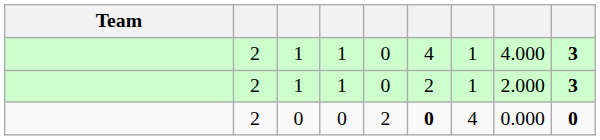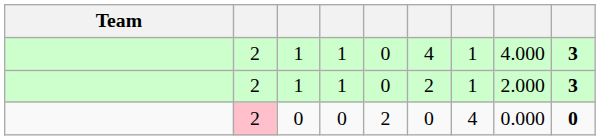row 4 | column 2: no background -> pink background
row 4 | column 6: bold -> normal
